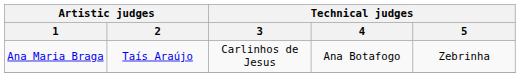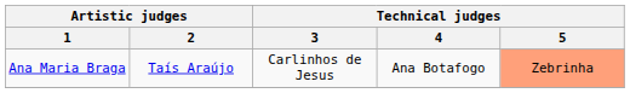Ana Maria Braga | Technical judges / 5: no background -> lightsalmon background
